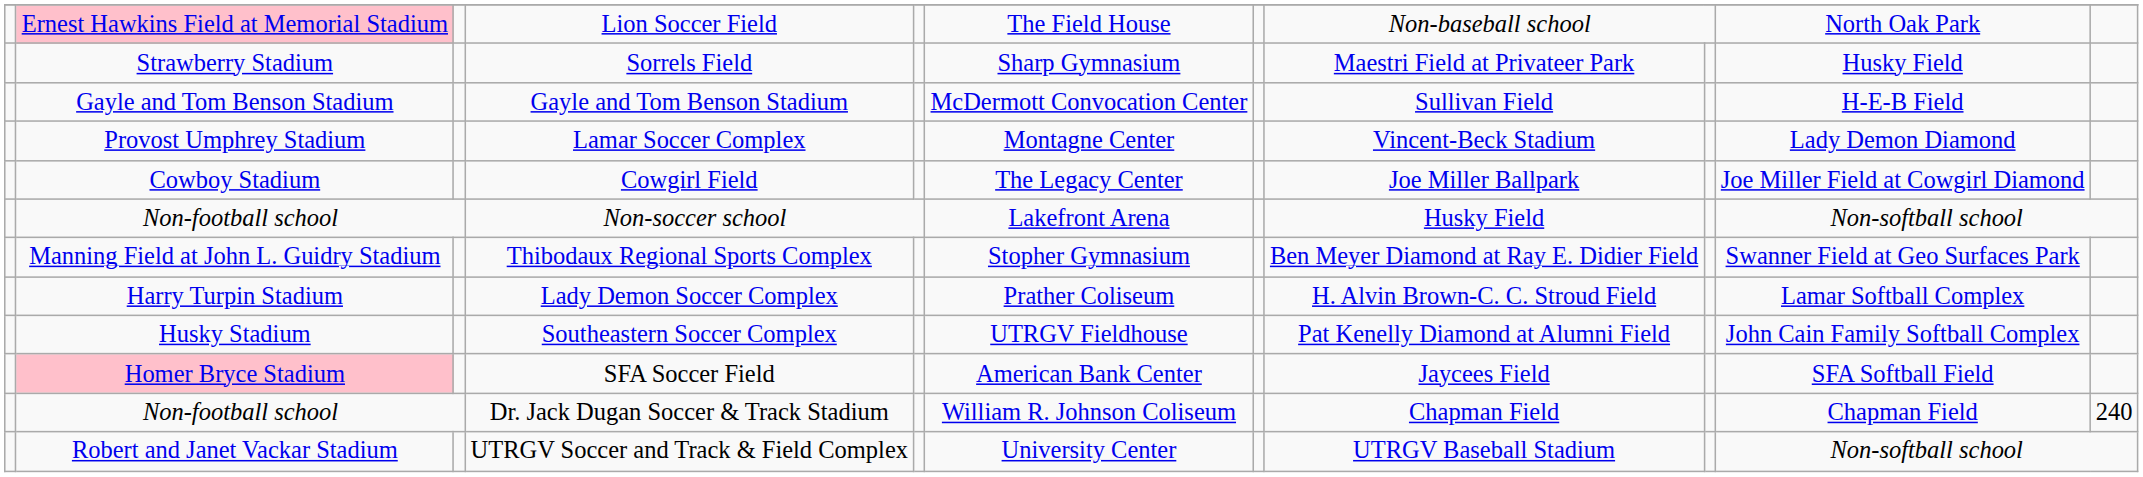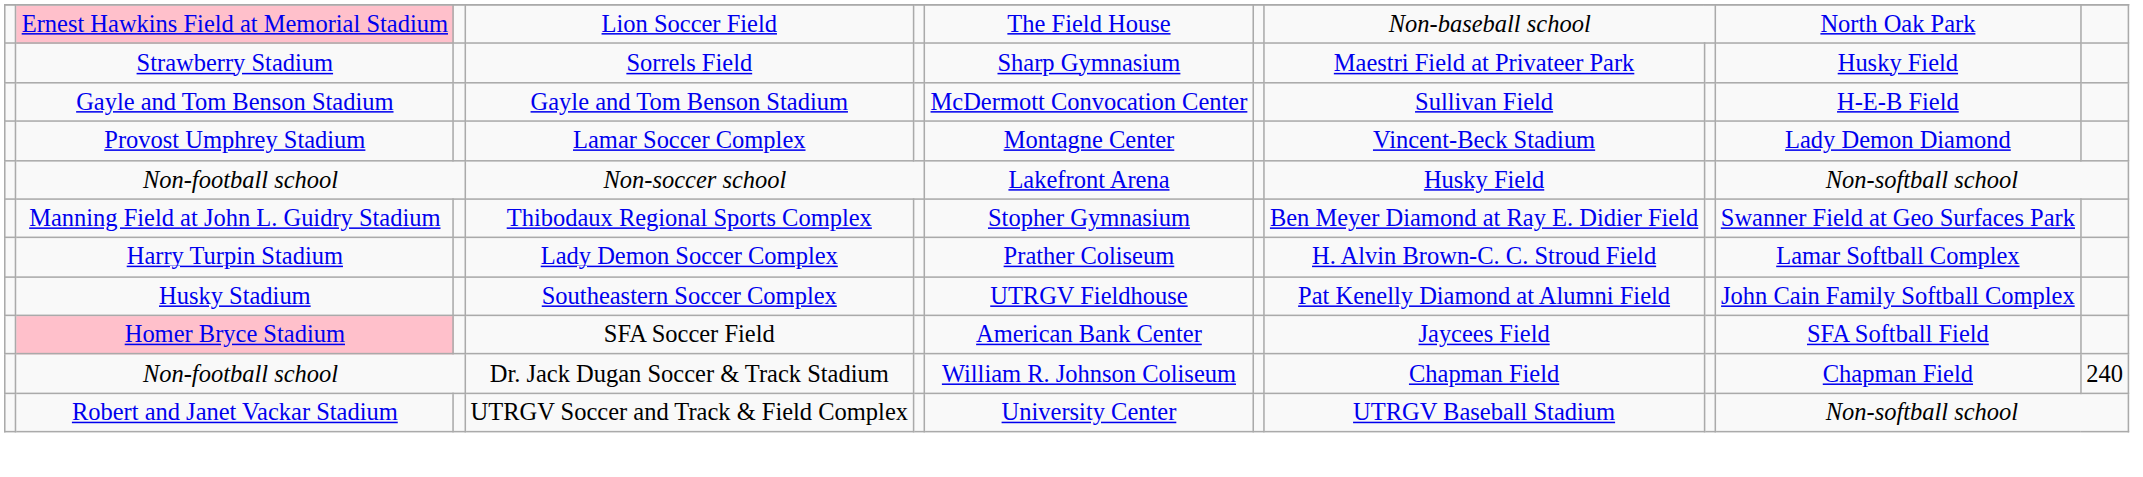- row: Cowboy Stadium | Cowgirl Field | The Legacy Center | Joe Miller Ballpark | Joe Miller Field at Cowgirl Diamond
